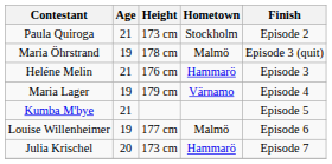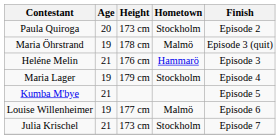Paula Quiroga | Age: 21 -> 20
Maria Lager | Hometown: Värnamo -> Stockholm
Julia Krischel | Age: 20 -> 21
Julia Krischel | Hometown: Hammarö -> Stockholm
